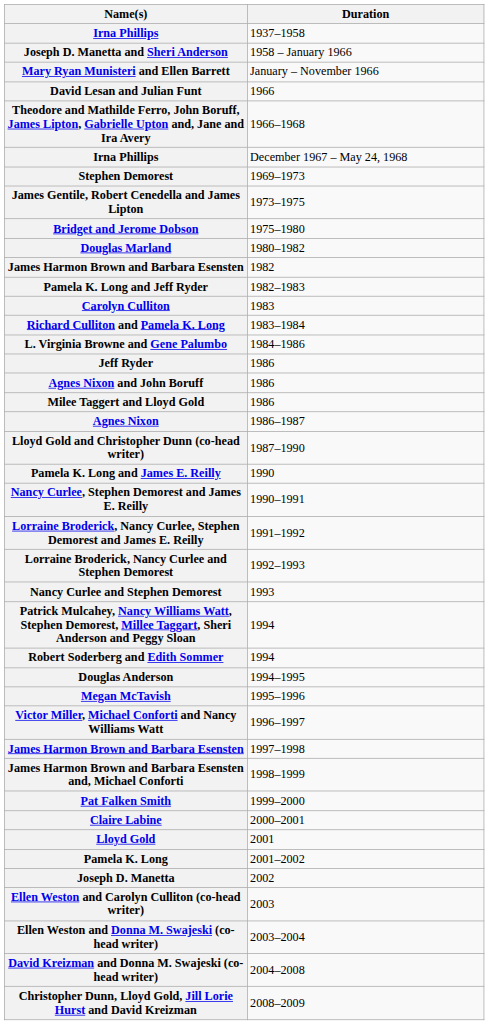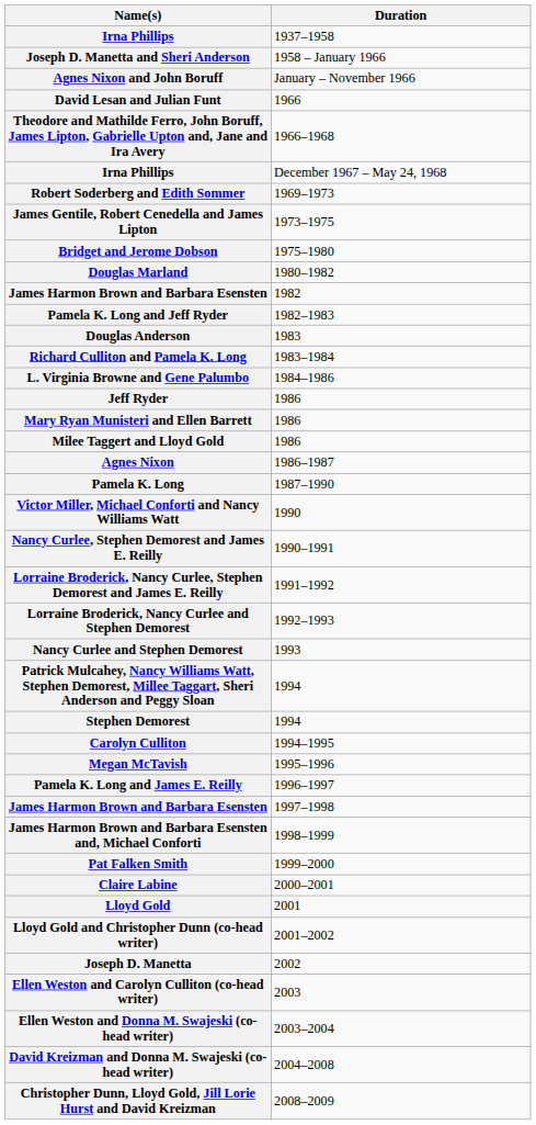row 4 | Name(s): Mary Ryan Munisteri and Ellen Barrett -> Agnes Nixon and John Boruff
row 8 | Name(s): Stephen Demorest -> Robert Soderberg and Edith Sommer
row 14 | Name(s): Carolyn Culliton -> Douglas Anderson
row 18 | Name(s): Agnes Nixon and John Boruff -> Mary Ryan Munisteri and Ellen Barrett
row 21 | Name(s): Lloyd Gold and Christopher Dunn (co-head writer) -> Pamela K. Long
row 22 | Name(s): Pamela K. Long and James E. Reilly -> Victor Miller, Michael Conforti and Nancy Williams Watt
row 28 | Name(s): Robert Soderberg and Edith Sommer -> Stephen Demorest
row 29 | Name(s): Douglas Anderson -> Carolyn Culliton
row 31 | Name(s): Victor Miller, Michael Conforti and Nancy Williams Watt -> Pamela K. Long and James E. Reilly
row 37 | Name(s): Pamela K. Long -> Lloyd Gold and Christopher Dunn (co-head writer)
